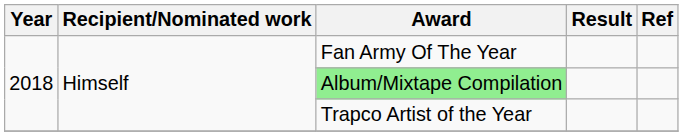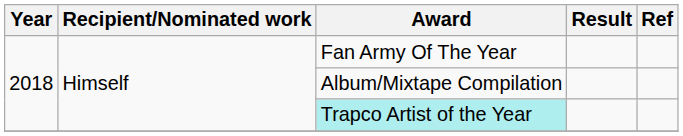Album/Mixtape Compilation | Award: lightgreen background -> no background
Trapco Artist of the Year | Award: no background -> paleturquoise background
